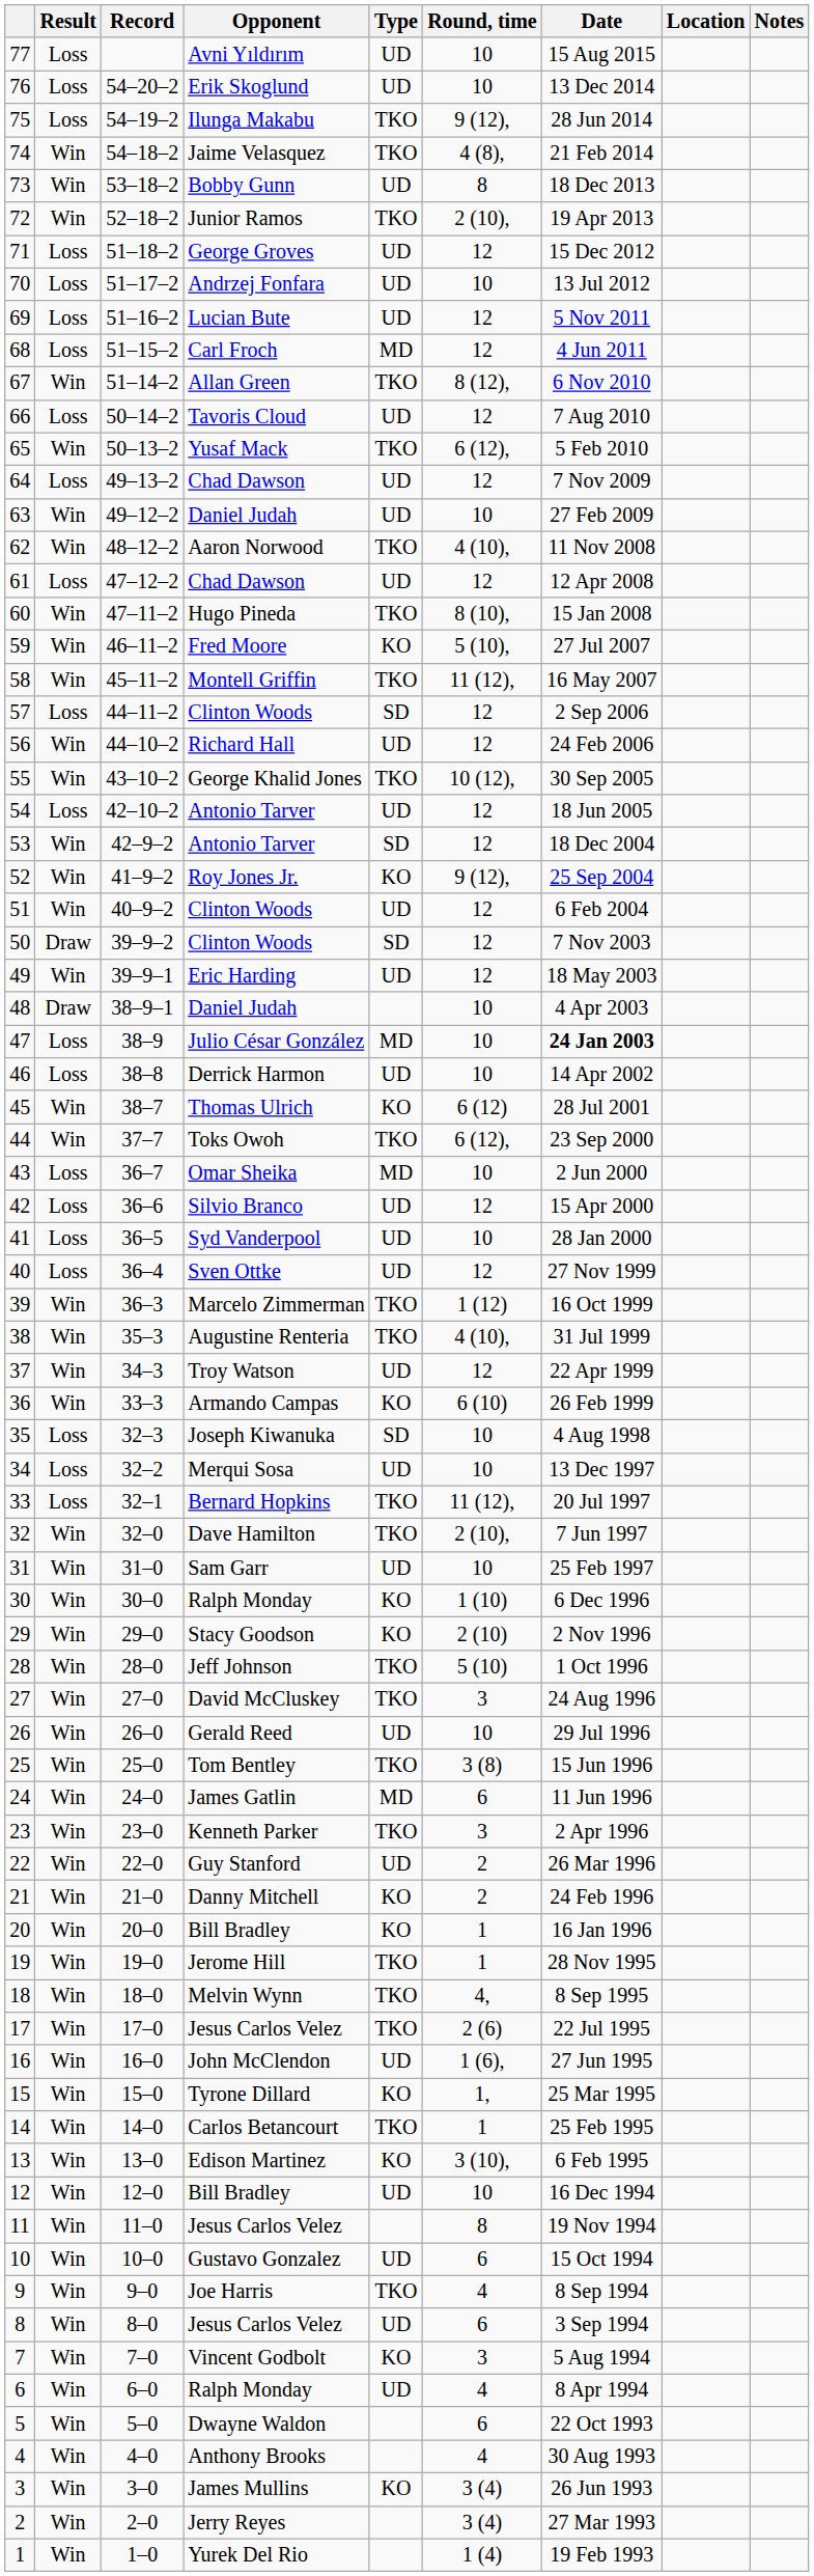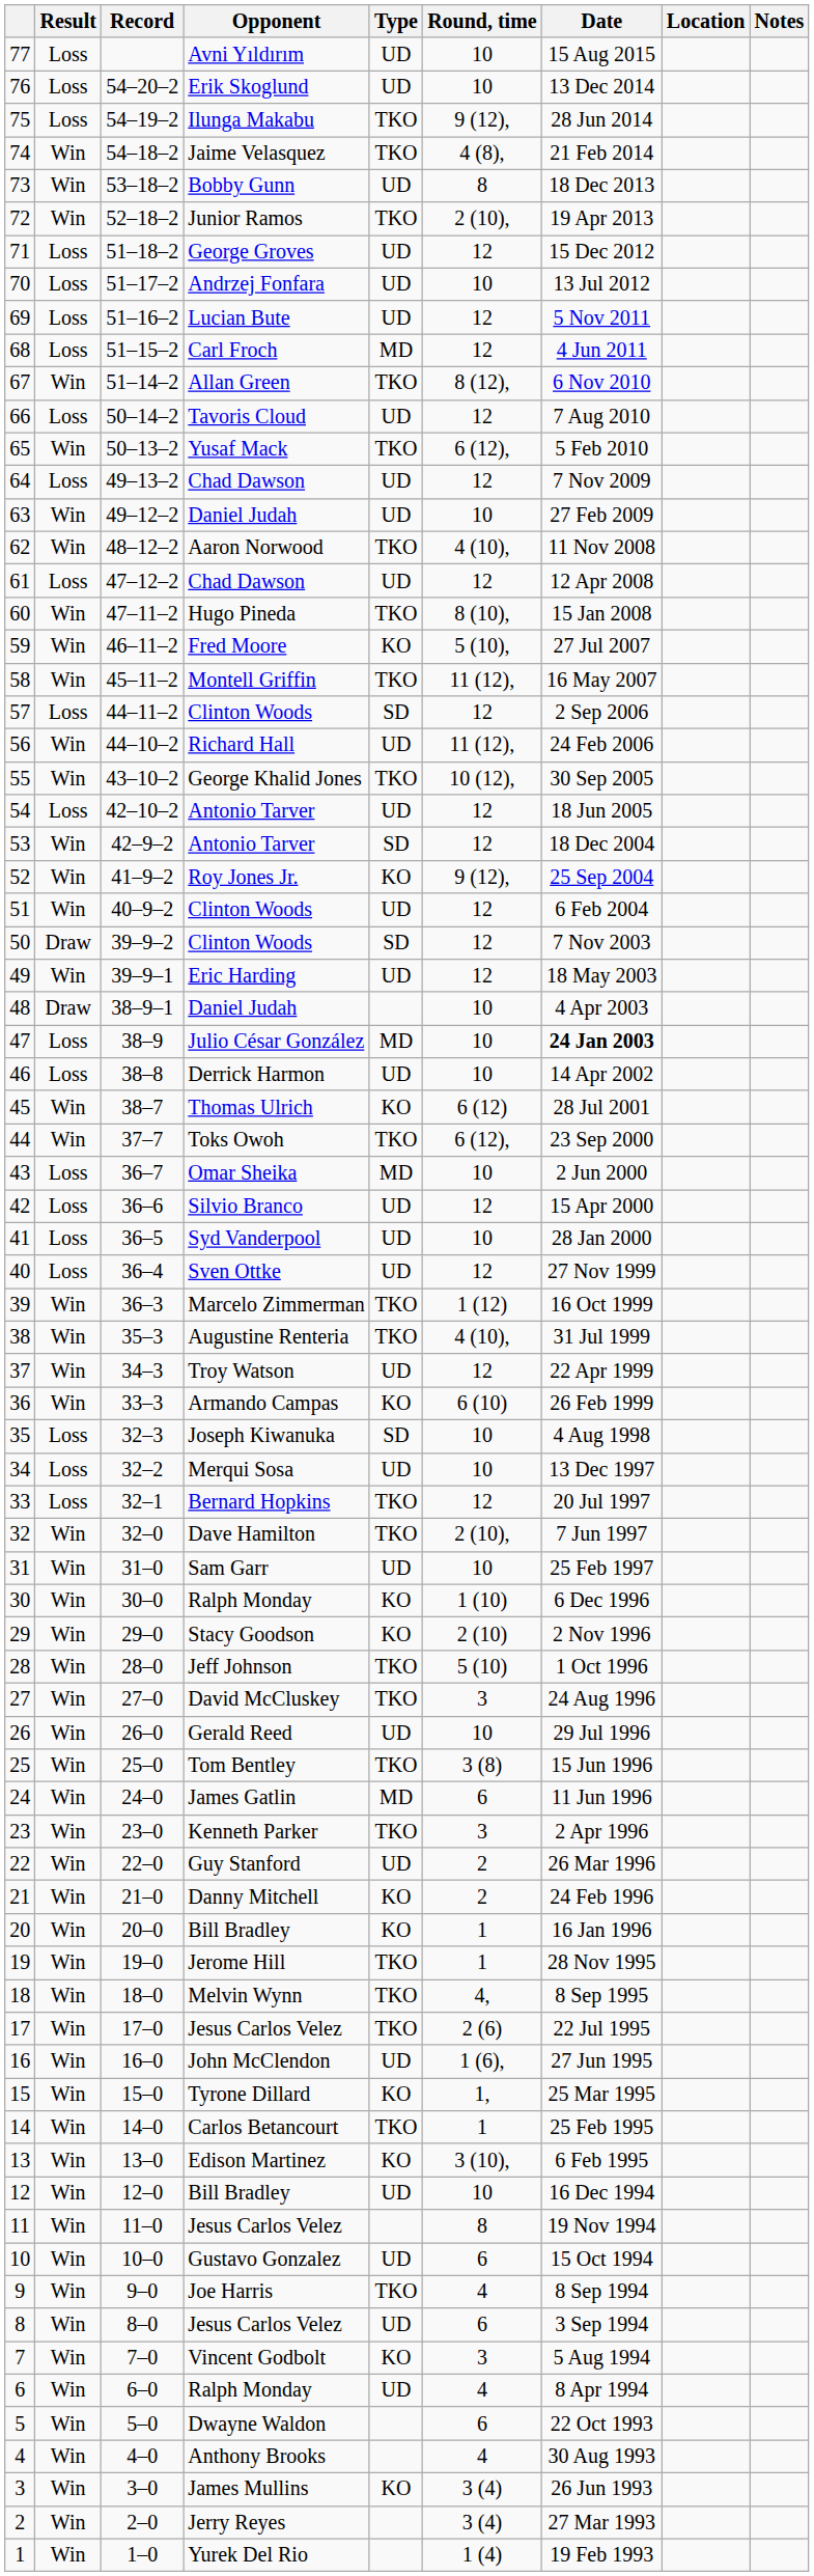56 | Round, time: 12 -> 11 (12),
33 | Round, time: 11 (12), -> 12
